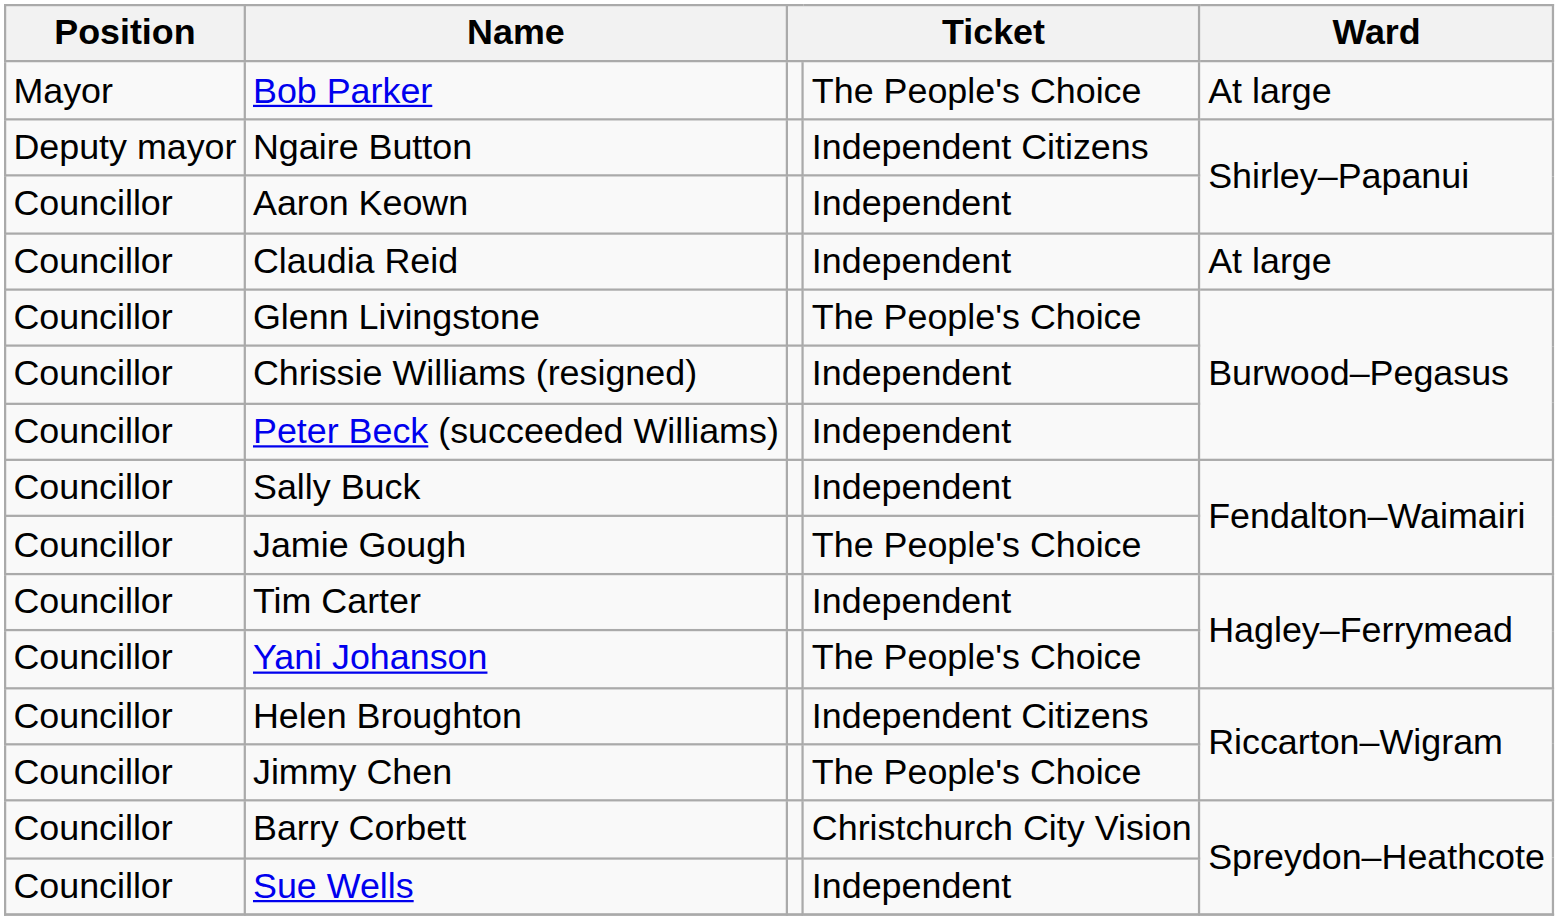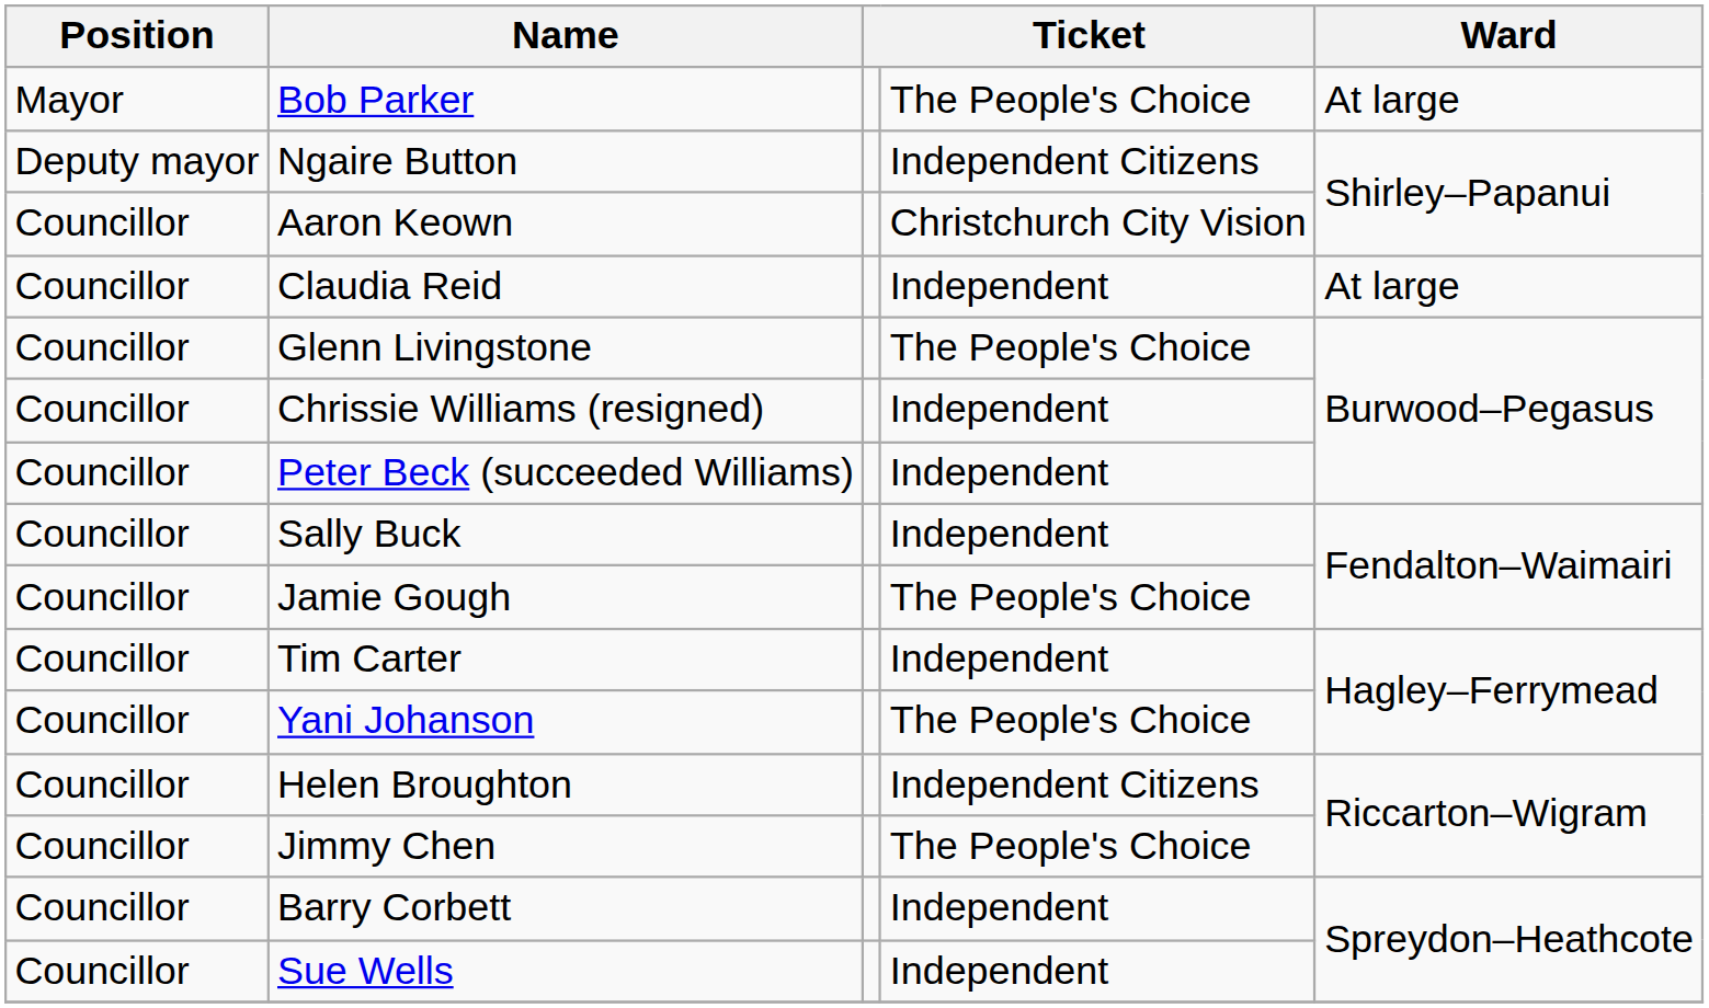Aaron Keown | column 4: Independent -> Christchurch City Vision
Barry Corbett | column 4: Christchurch City Vision -> Independent
